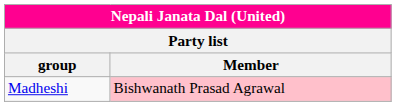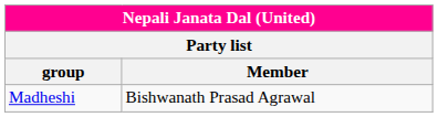Madheshi | Member: pink background -> no background
